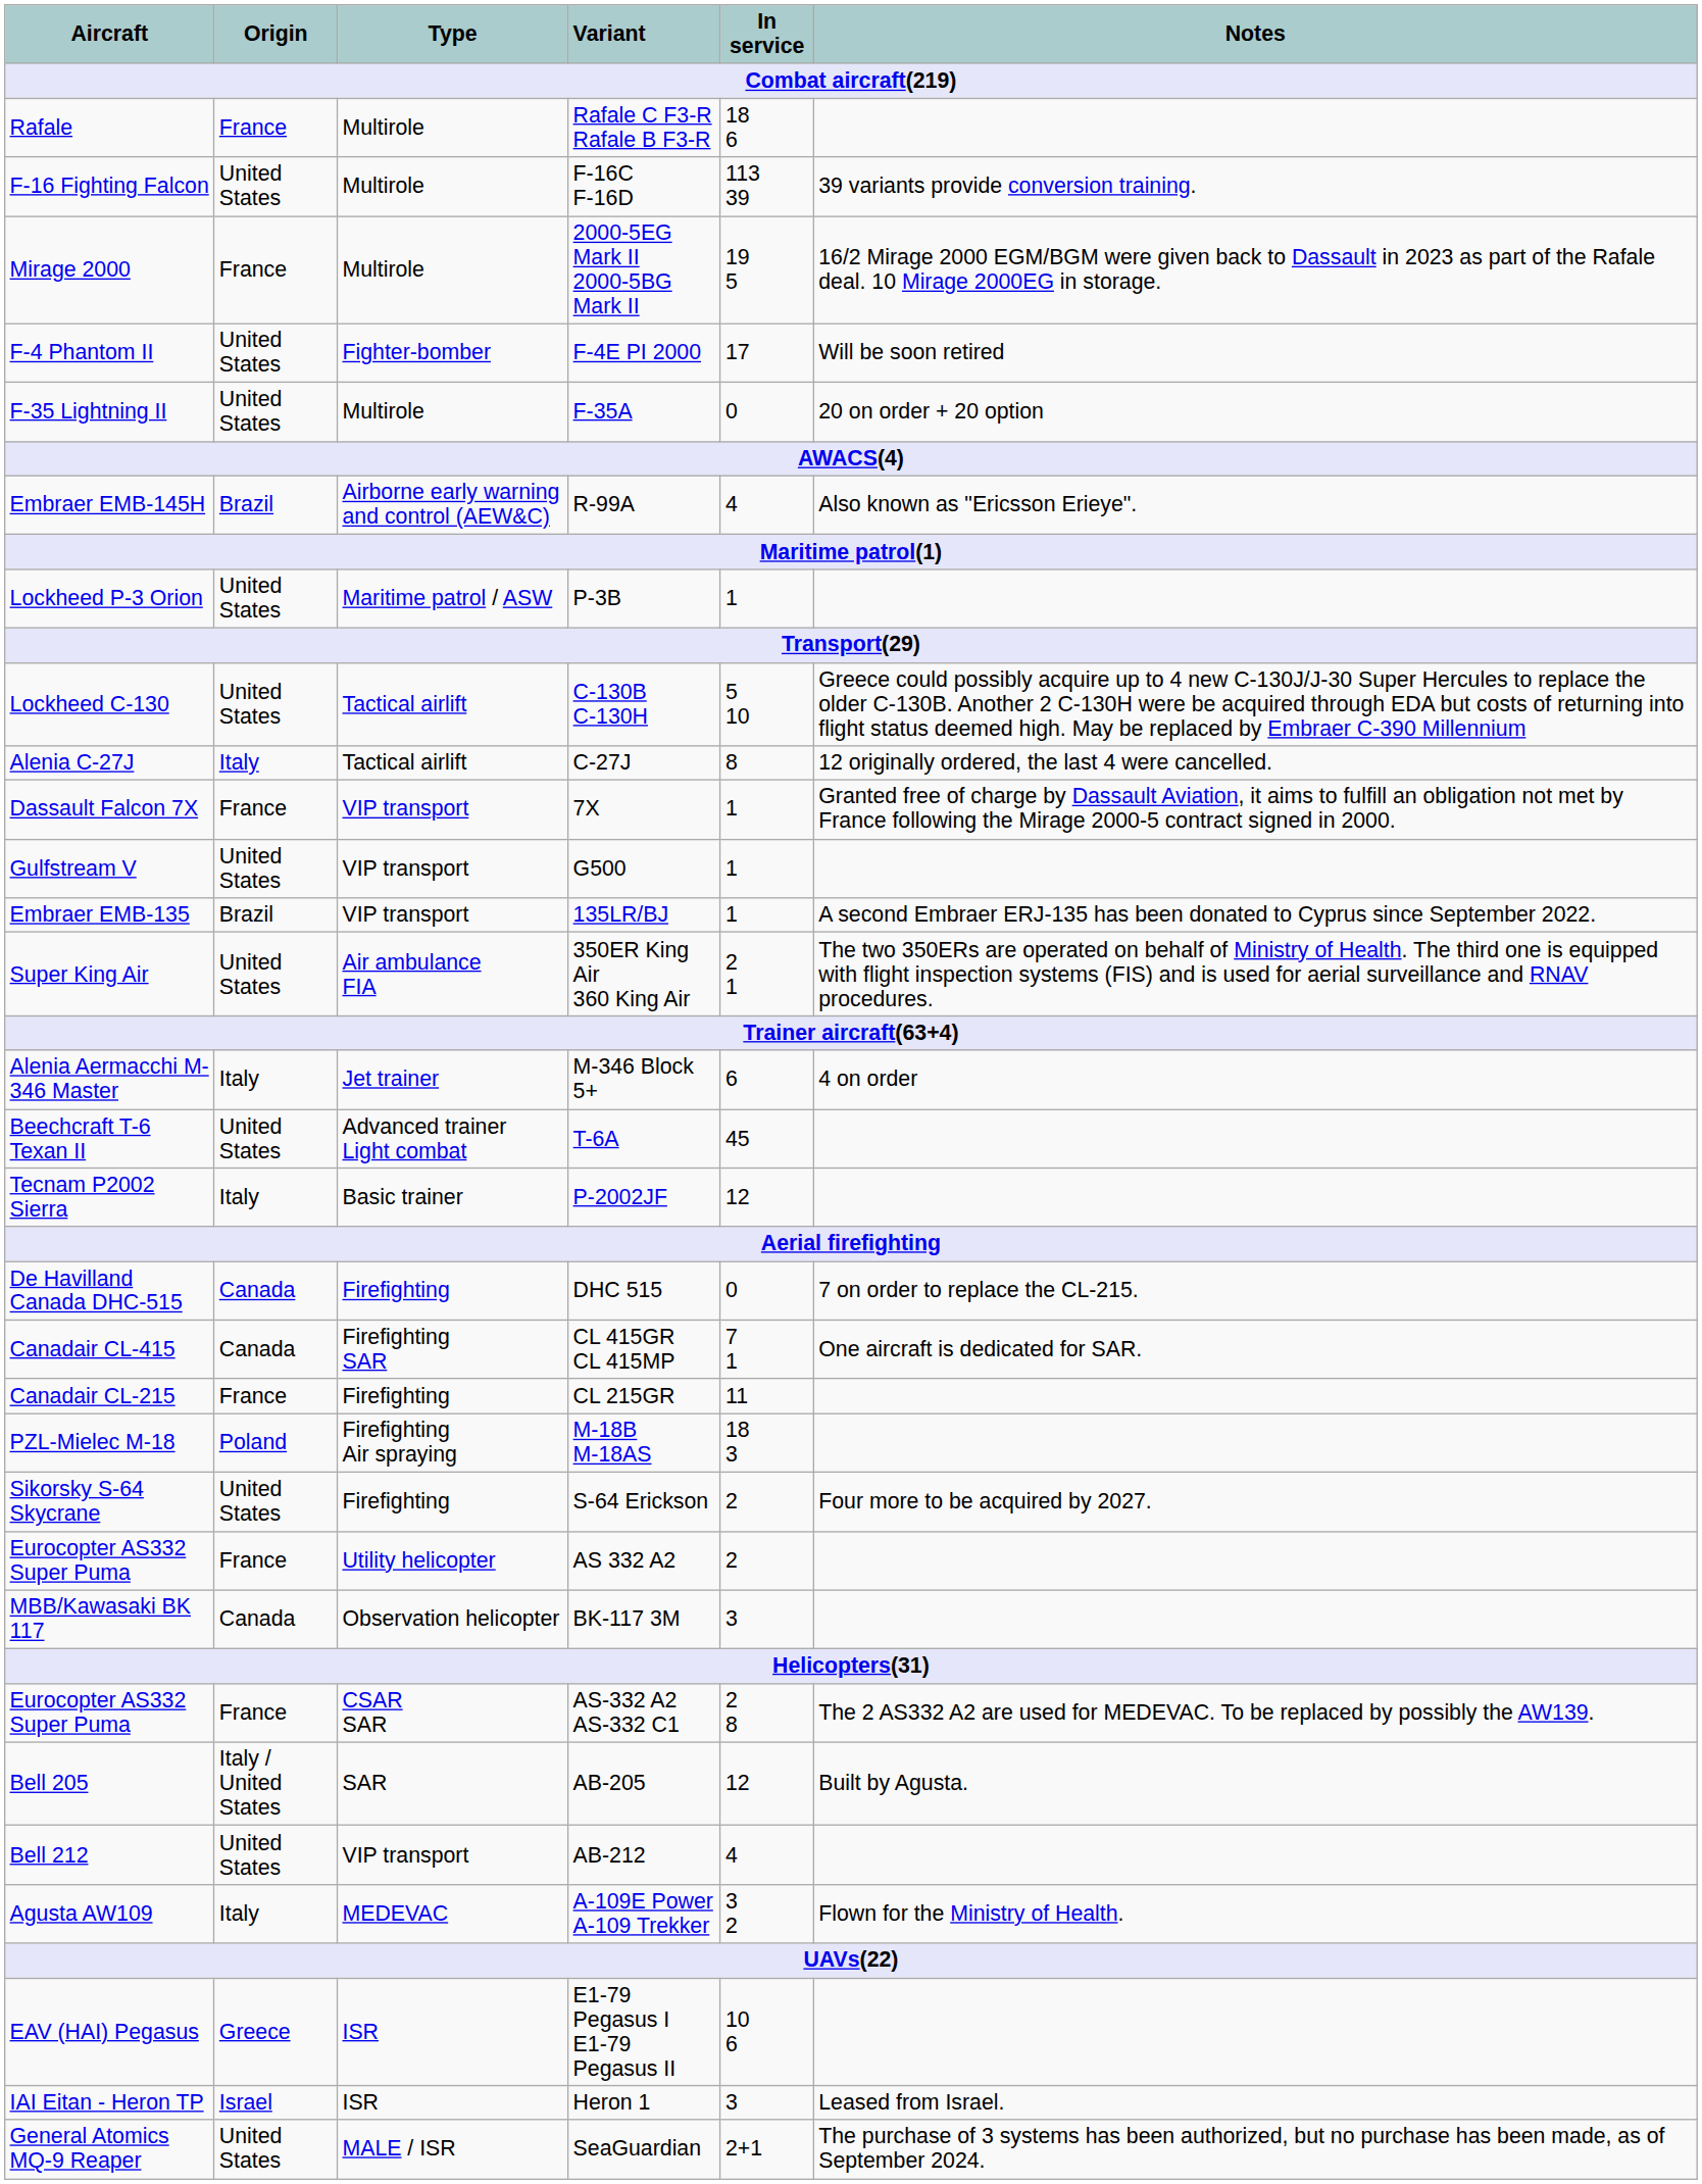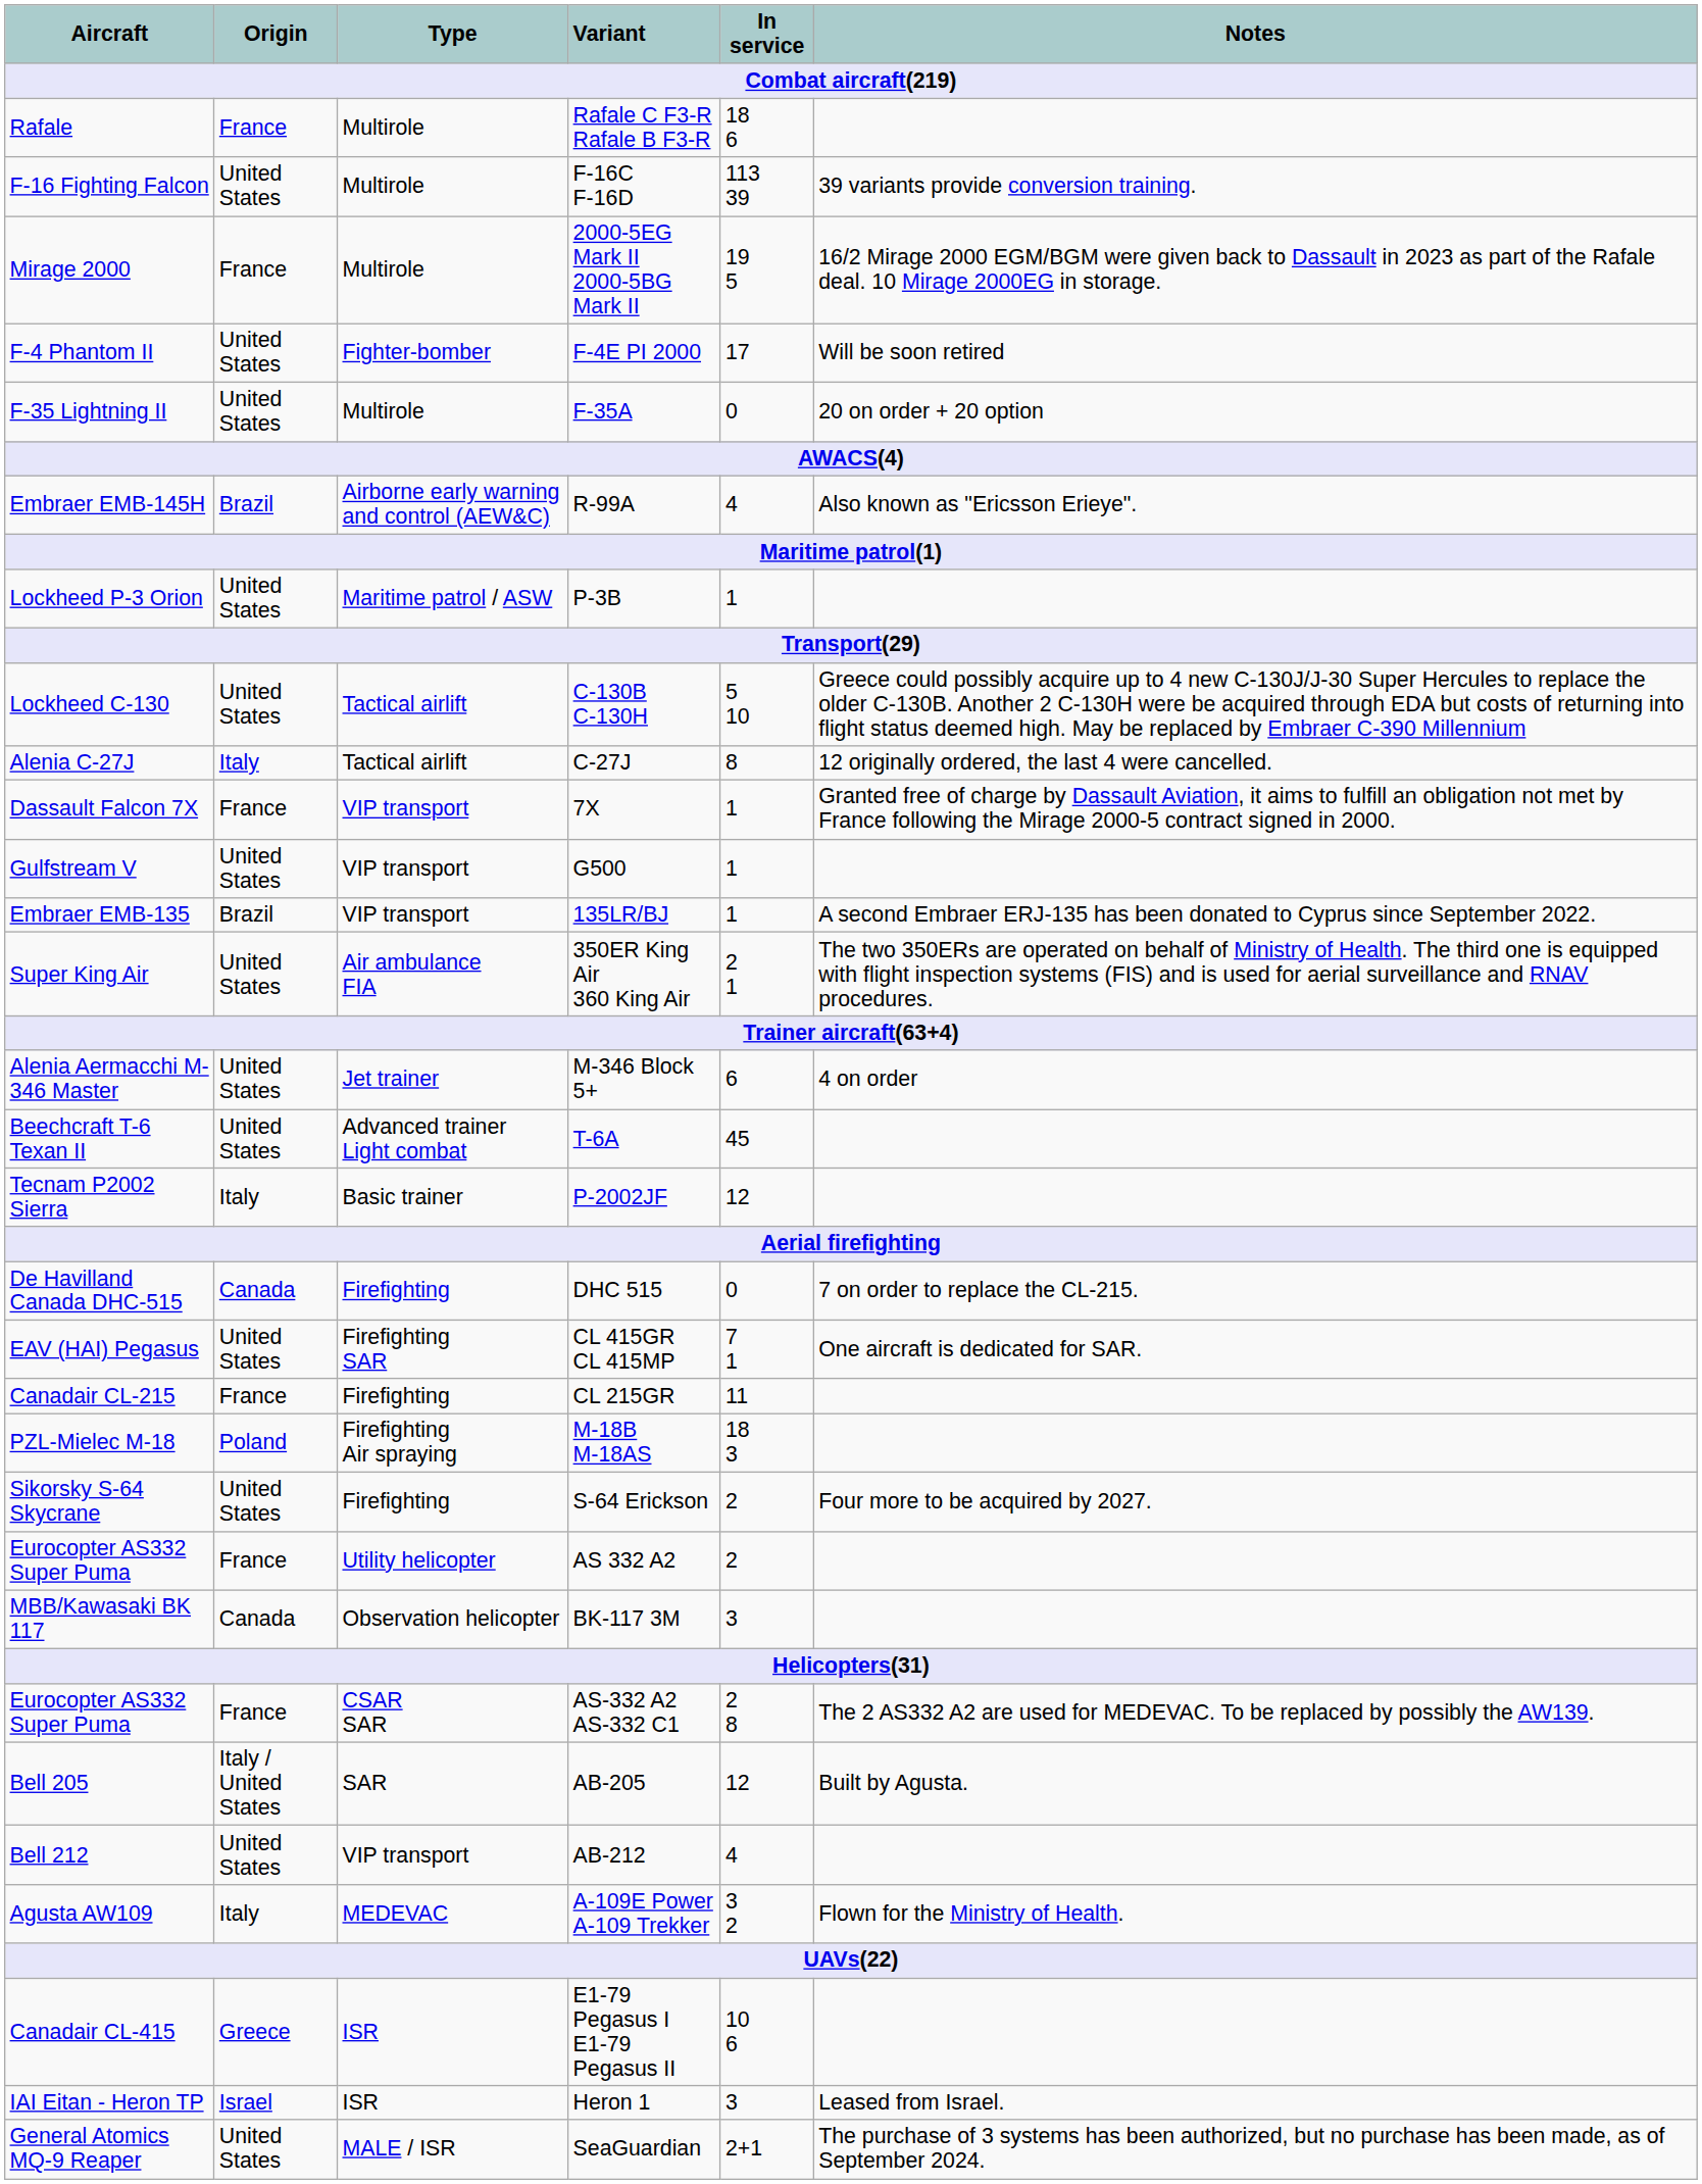M-346 Block 5+ | Origin: Italy -> United States
CL 415GR CL 415MP | Aircraft: Canadair CL-415 -> EAV (HAI) Pegasus
CL 415GR CL 415MP | Origin: Canada -> United States
E1-79 Pegasus Ι E1-79 Pegasus II | Aircraft: EAV (HAI) Pegasus -> Canadair CL-415
